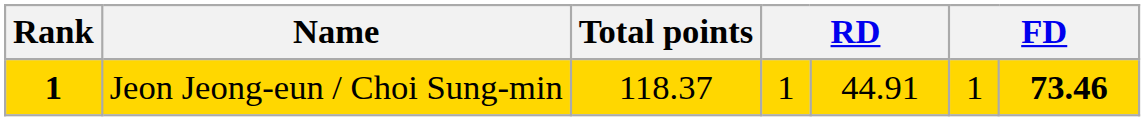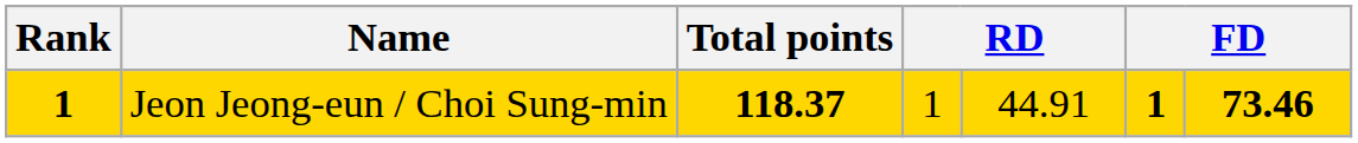Jeon Jeong-eun / Choi Sung-min | Total points: normal -> bold
Jeon Jeong-eun / Choi Sung-min | column 6: normal -> bold
